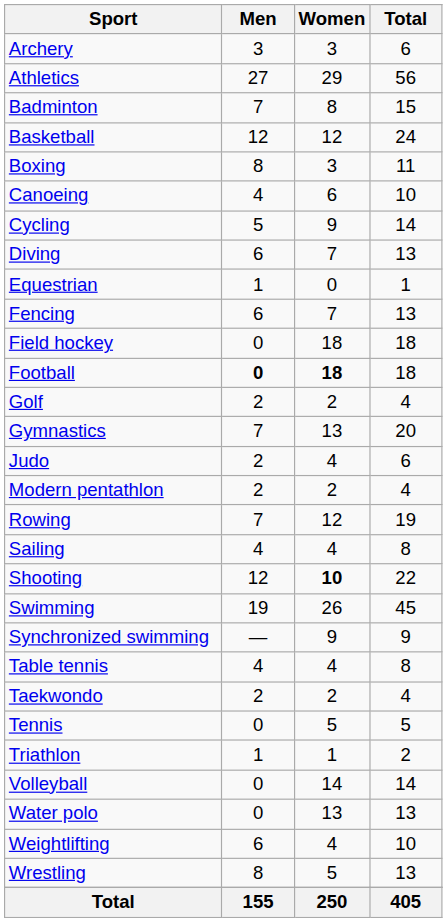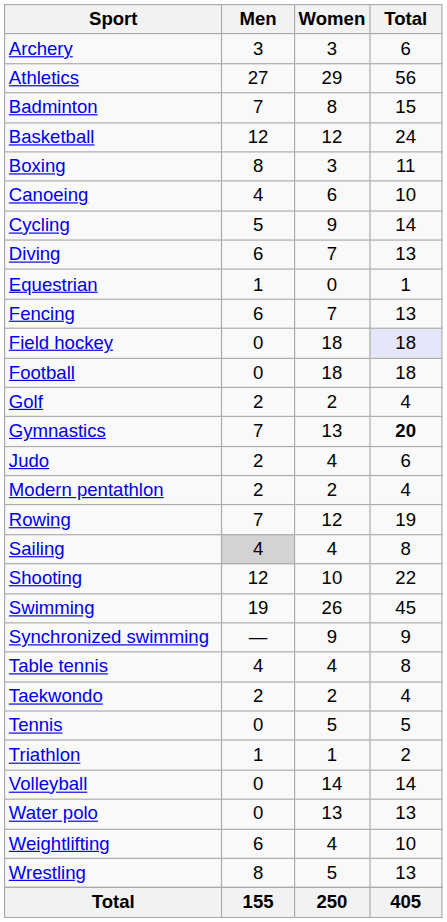Field hockey | Total: no background -> lavender background
Football | Men: bold -> normal
Football | Women: bold -> normal
Gymnastics | Total: normal -> bold
Sailing | Men: no background -> lightgrey background
Shooting | Women: bold -> normal
